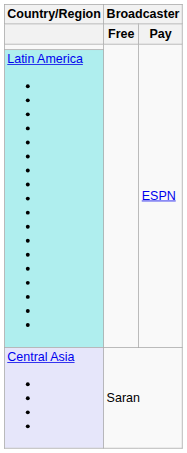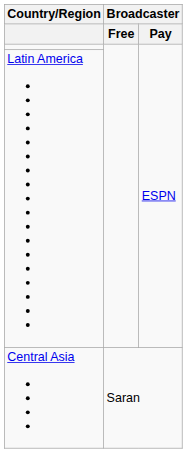Latin America | Country/Region: paleturquoise background -> no background
Central Asia | Country/Region: lavender background -> no background
